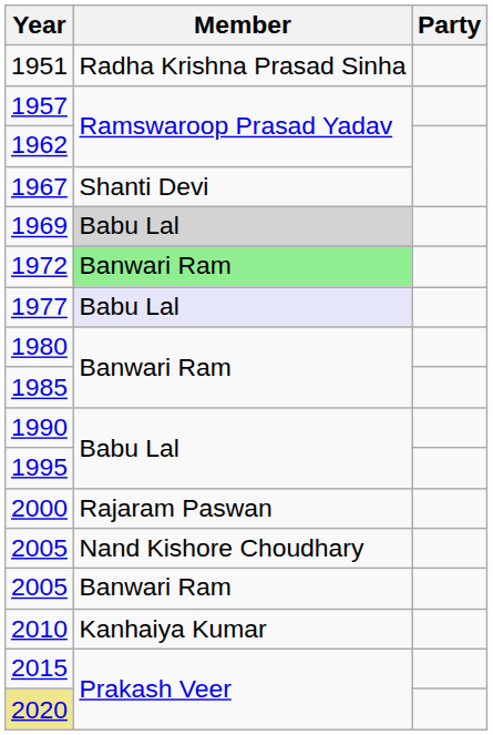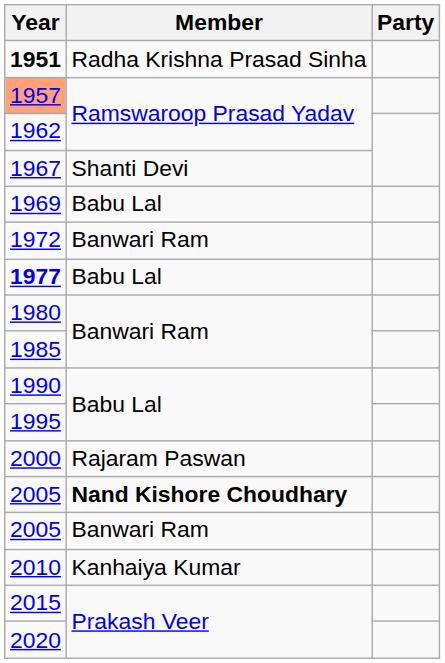1951 | Year: normal -> bold
1957 | Year: no background -> lightsalmon background
1969 | Member: lightgrey background -> no background
1972 | Member: lightgreen background -> no background
1977 | Year: normal -> bold
1977 | Member: lavender background -> no background
2005 / Nand Kishore Choudhary | Member: normal -> bold
2020 | Year: khaki background -> no background
